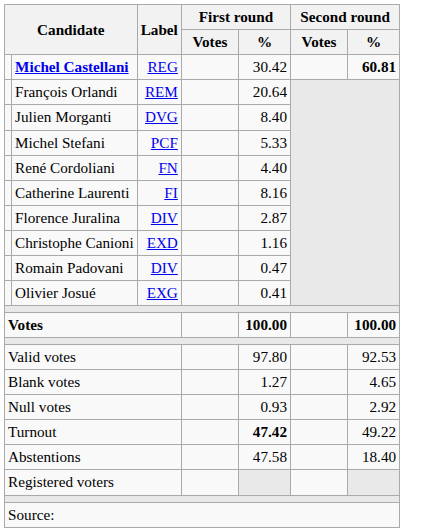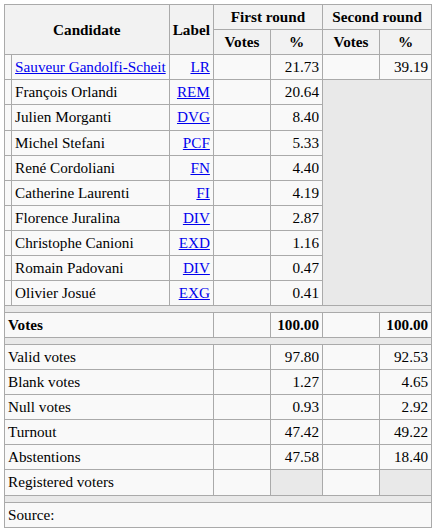- row: Michel Castellani | REG | 30.42 | 60.81
+ row: Sauveur Gandolfi-Scheit | LR | 21.73 | 39.19
Catherine Laurenti | First round / %: 8.16 -> 4.19
Turnout | First round / %: bold -> normal
